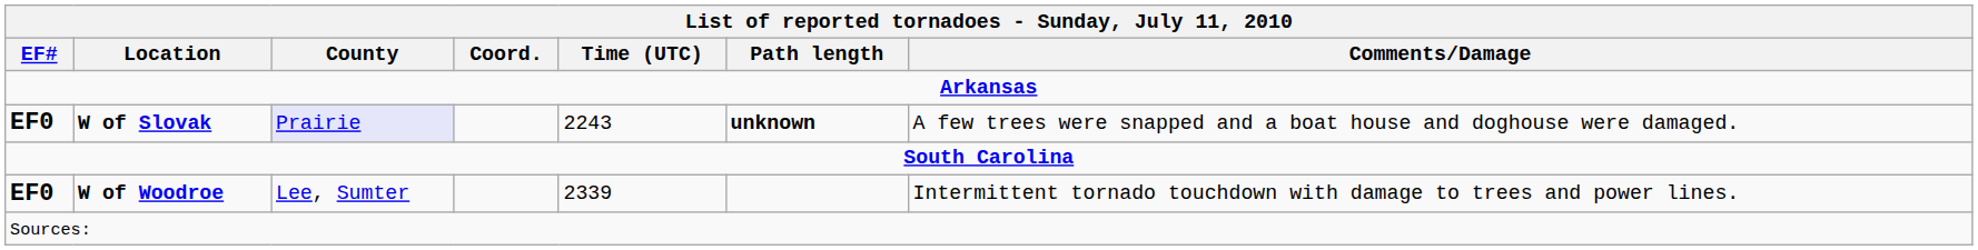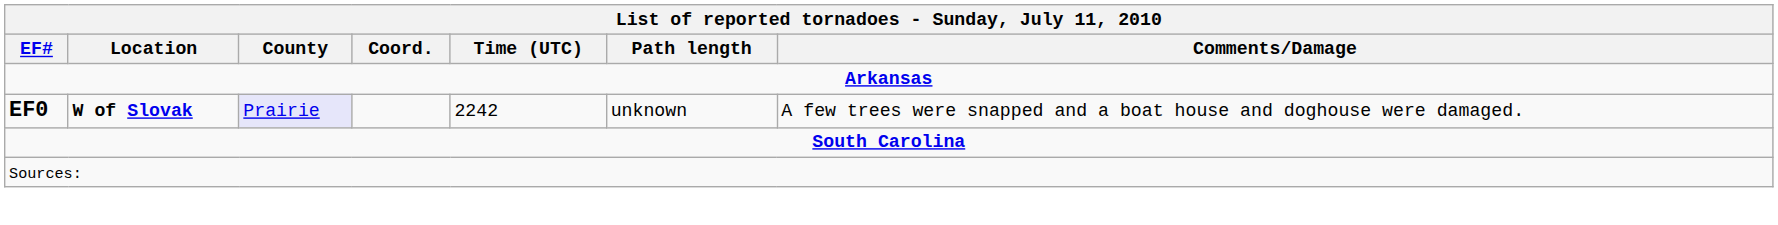W of Slovak | Time (UTC): 2243 -> 2242
W of Slovak | Path length: bold -> normal
- row: EF0 | W of Woodroe | Lee, Sumter | 2339 | Intermittent tornado touchdown with damage to trees and power lines.
